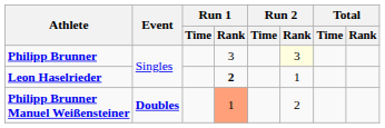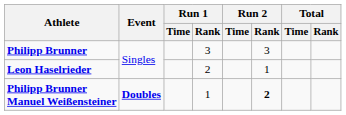Philipp Brunner | Run 2 / Rank: lightyellow background -> no background
Leon Haselrieder | Run 1 / Rank: bold -> normal
Philipp Brunner Manuel Weißensteiner | Run 1 / Rank: lightsalmon background -> no background
Philipp Brunner Manuel Weißensteiner | Run 2 / Rank: normal -> bold
